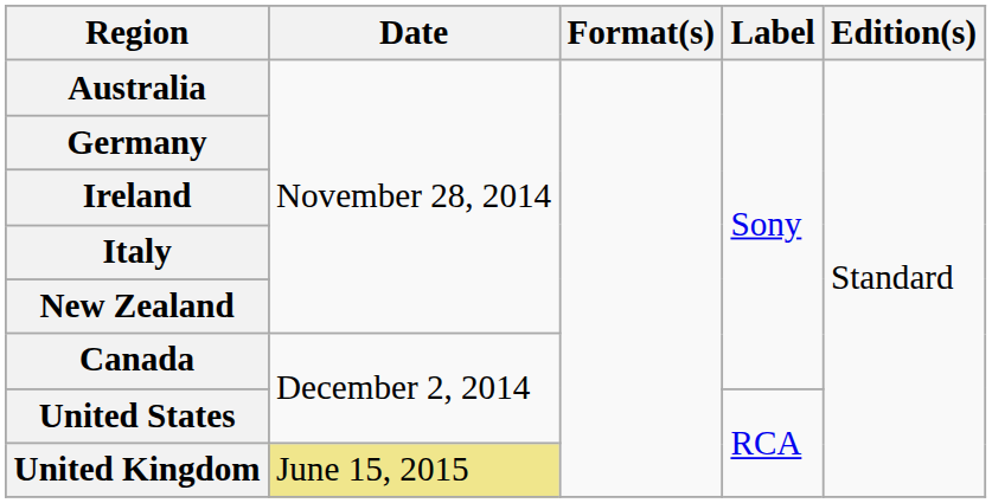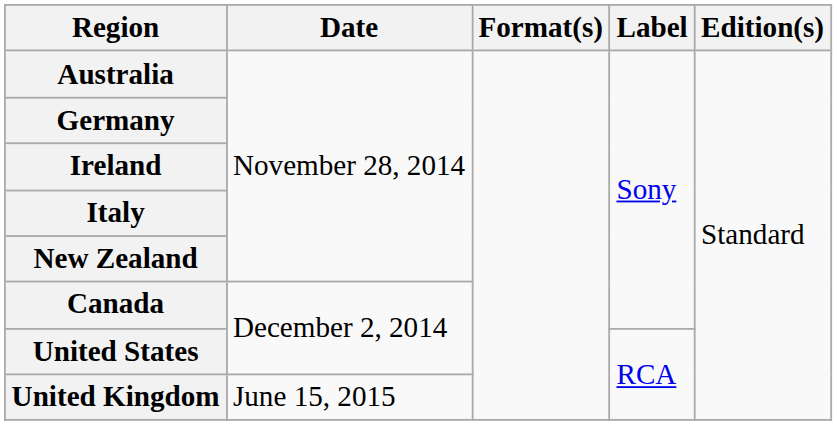United Kingdom | Date: khaki background -> no background
